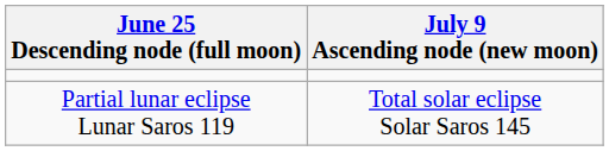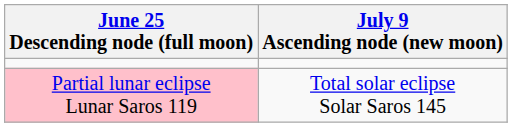row 3 | June 25 Descending node (full moon): no background -> pink background
